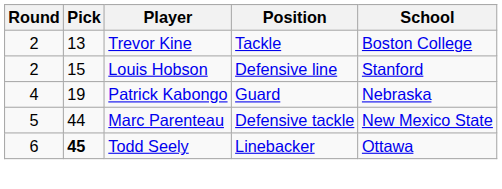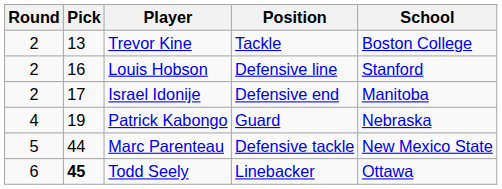Louis Hobson | Pick: 15 -> 16
+ row: 2 | 17 | Israel Idonije | Defensive end | Manitoba
